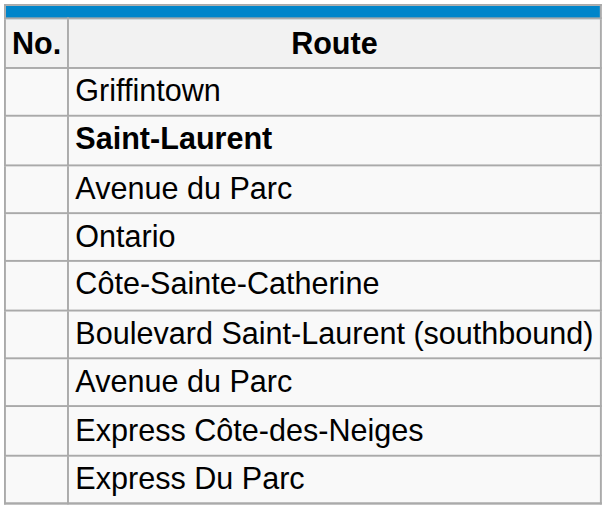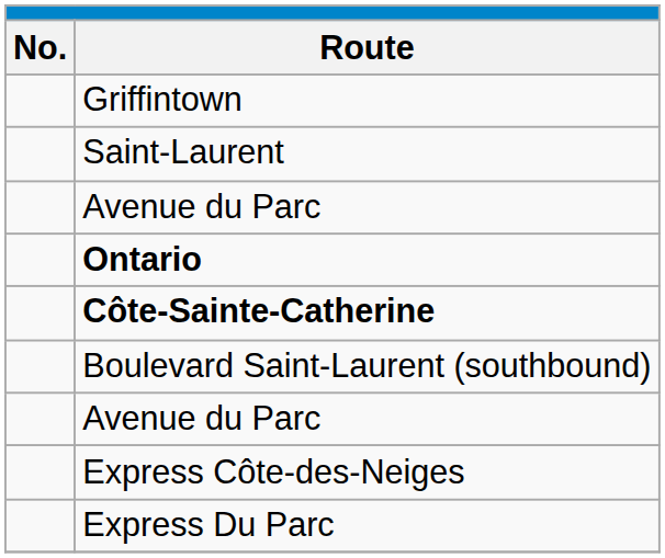Saint-Laurent | Route: bold -> normal
Ontario | Route: normal -> bold
Côte-Sainte-Catherine | Route: normal -> bold
